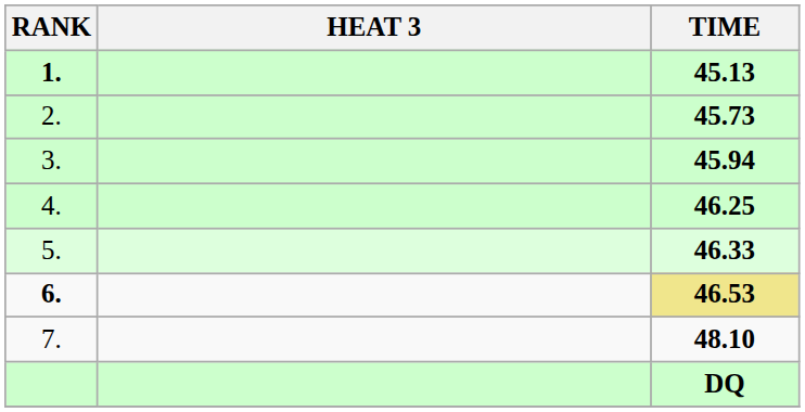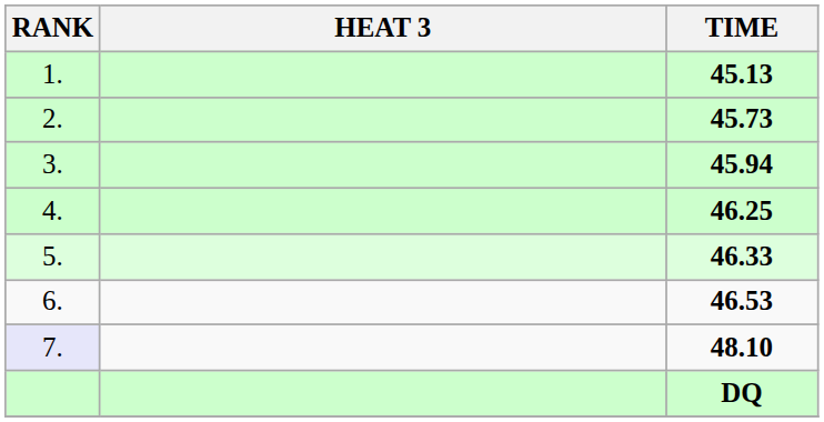1. | RANK: bold -> normal
6. | RANK: bold -> normal
6. | TIME: khaki background -> no background
7. | RANK: no background -> lavender background
